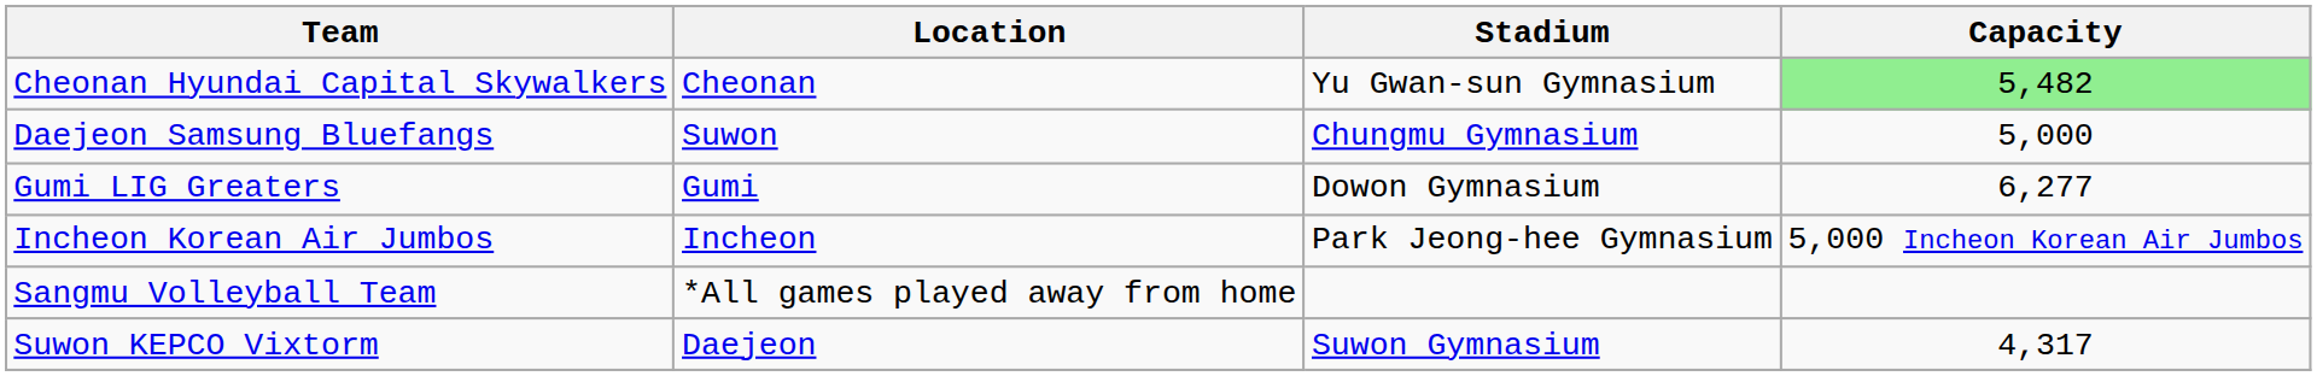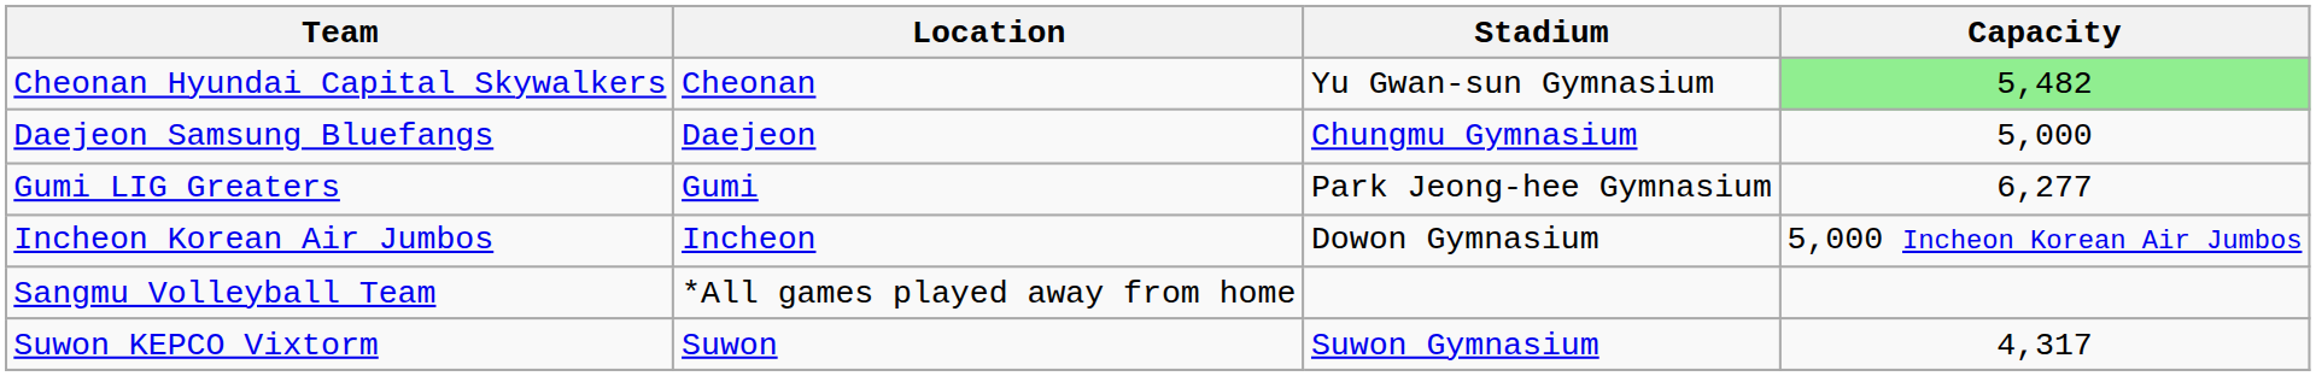Daejeon Samsung Bluefangs | Location: Suwon -> Daejeon
Gumi LIG Greaters | Stadium: Dowon Gymnasium -> Park Jeong-hee Gymnasium
Incheon Korean Air Jumbos | Stadium: Park Jeong-hee Gymnasium -> Dowon Gymnasium
Suwon KEPCO Vixtorm | Location: Daejeon -> Suwon
